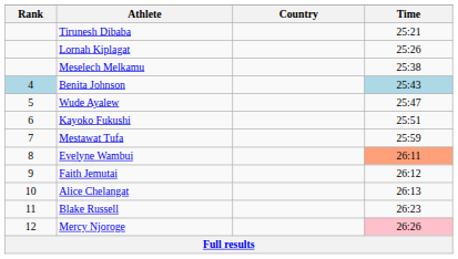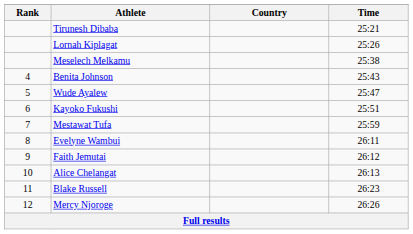Benita Johnson | Rank: lightblue background -> no background
Benita Johnson | Time: lightblue background -> no background
Evelyne Wambui | Time: lightsalmon background -> no background
Mercy Njoroge | Time: pink background -> no background
